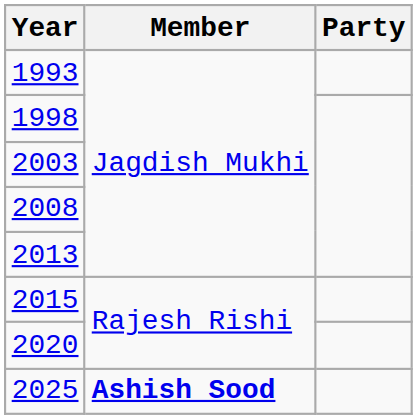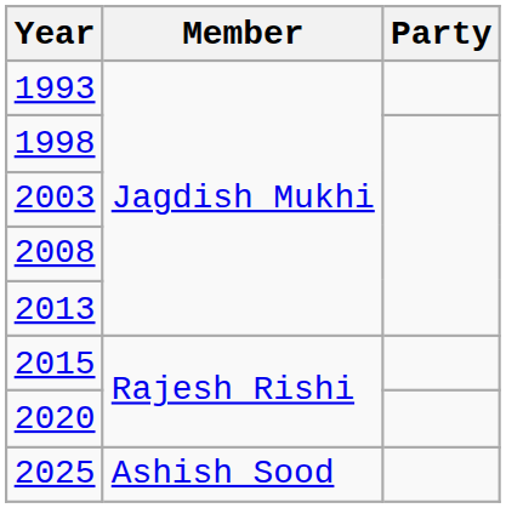2025 | Member: bold -> normal
